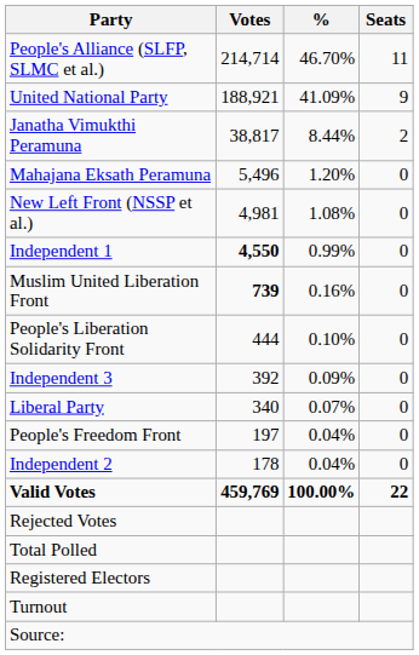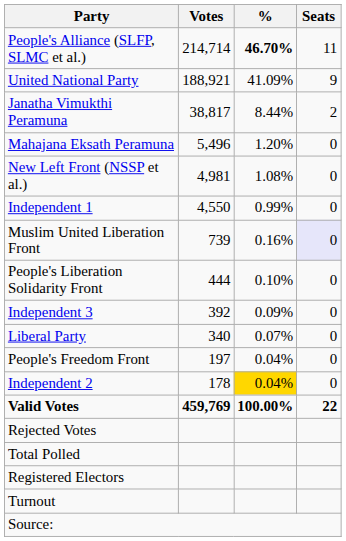People's Alliance (SLFP, SLMC et al.) | %: normal -> bold
Independent 1 | Votes: bold -> normal
Muslim United Liberation Front | Votes: bold -> normal
Muslim United Liberation Front | Seats: no background -> lavender background
Independent 2 | %: no background -> gold background
